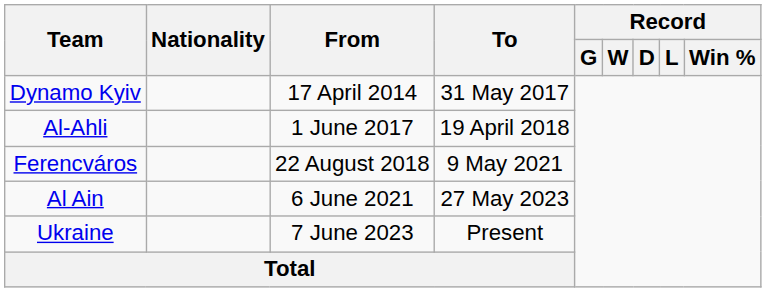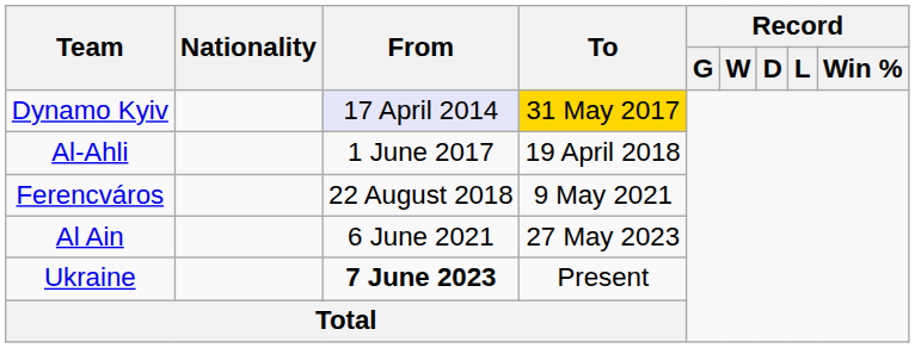Dynamo Kyiv | From: no background -> lavender background
Dynamo Kyiv | To: no background -> gold background
Ukraine | From: normal -> bold
